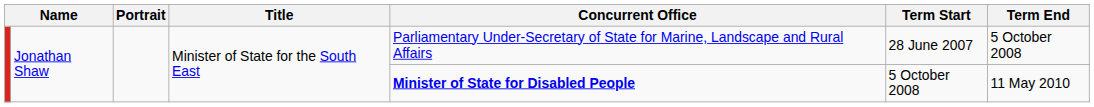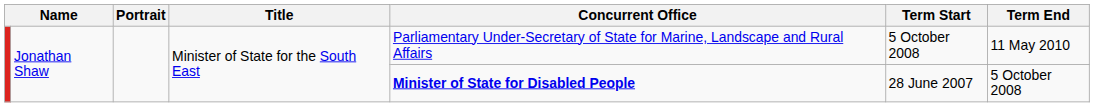row 2 | Term Start: 28 June 2007 -> 5 October 2008
row 2 | Term End: 5 October 2008 -> 11 May 2010
row 3 | Term Start: 5 October 2008 -> 28 June 2007
row 3 | Term End: 11 May 2010 -> 5 October 2008
